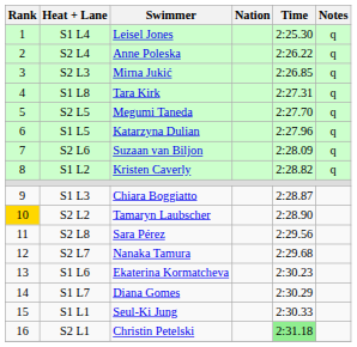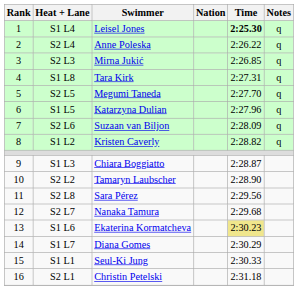S1 L4 | Time: normal -> bold
S2 L2 | Rank: gold background -> no background
S1 L6 | Time: no background -> khaki background
S2 L1 | Time: lightgreen background -> no background
